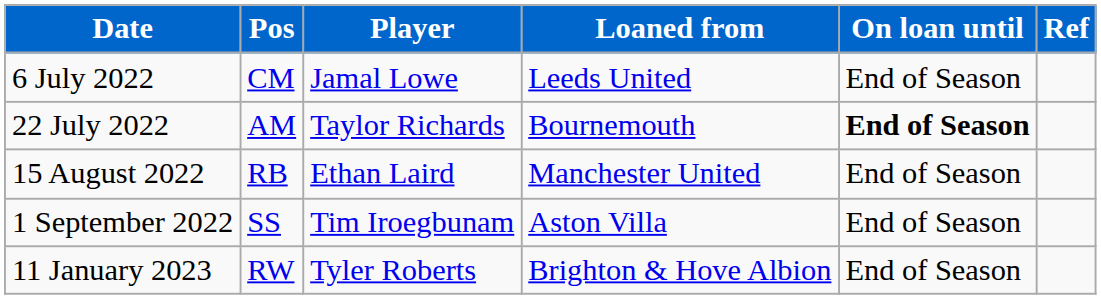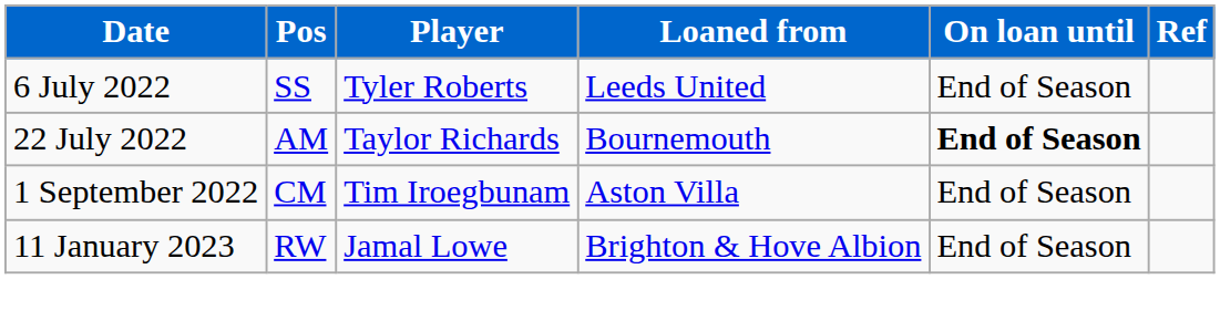6 July 2022 | Pos: CM -> SS
6 July 2022 | Player: Jamal Lowe -> Tyler Roberts
- row: 15 August 2022 | RB | Ethan Laird | Manchester United | End of Season
1 September 2022 | Pos: SS -> CM
11 January 2023 | Player: Tyler Roberts -> Jamal Lowe
